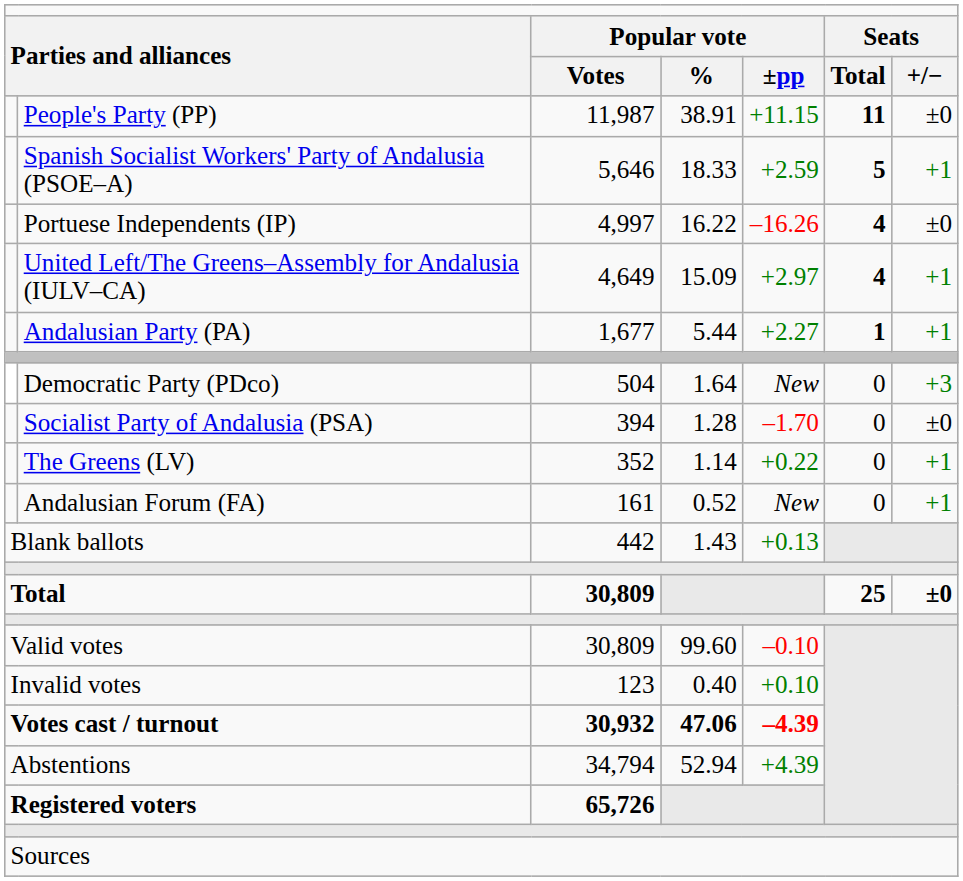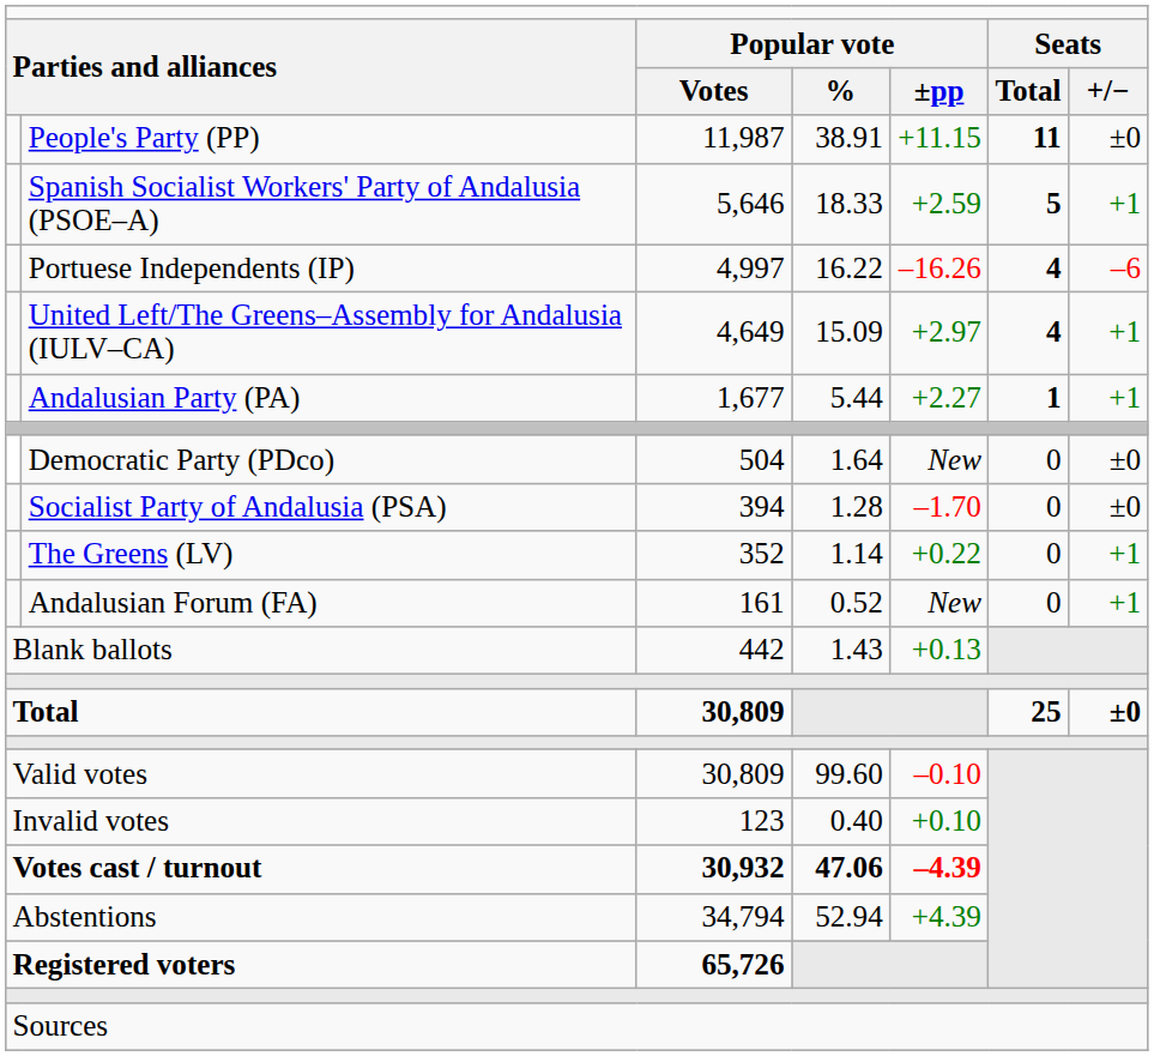Portuese Independents (IP) | column 7: ±0 -> –6
Democratic Party (PDco) | column 7: +3 -> ±0
